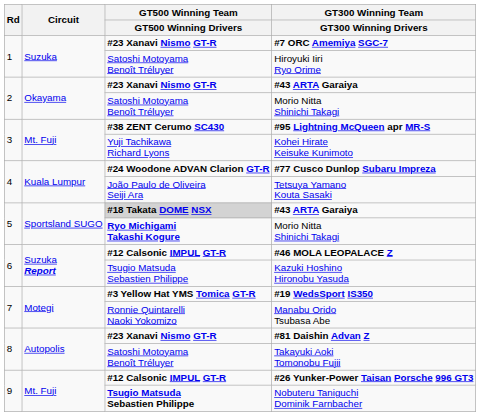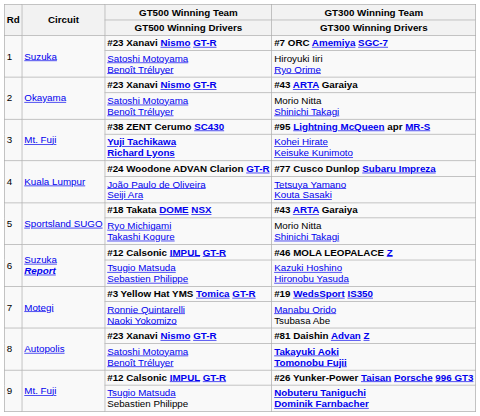Kohei Hirate Keisuke Kunimoto | GT500 Winning Team / GT500 Winning Drivers: normal -> bold
#18 Takata DOME NSX / #43 ARTA Garaiya | GT500 Winning Team / GT500 Winning Drivers: lightgrey background -> no background
Ryo Michigami Takashi Kogure / Morio Nitta Shinichi Takagi | GT500 Winning Team / GT500 Winning Drivers: bold -> normal
Takayuki Aoki Tomonobu Fujii | GT300 Winning Team / GT300 Winning Drivers: normal -> bold
Nobuteru Taniguchi Dominik Farnbacher | GT500 Winning Team / GT500 Winning Drivers: bold -> normal
Nobuteru Taniguchi Dominik Farnbacher | GT300 Winning Team / GT300 Winning Drivers: normal -> bold
